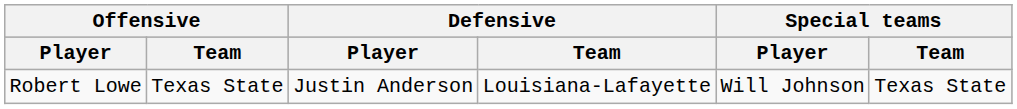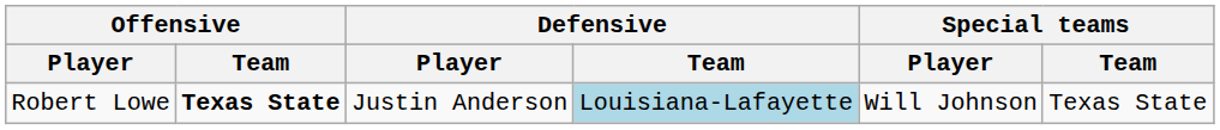Robert Lowe | Offensive / Team: normal -> bold
Robert Lowe | Defensive / Team: no background -> lightblue background
